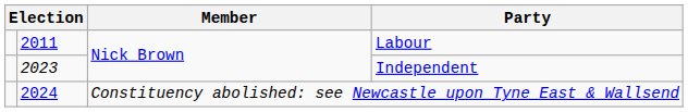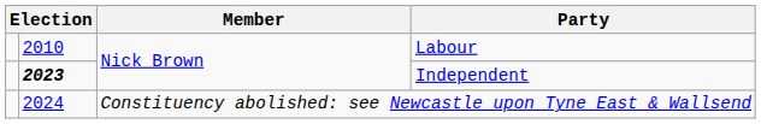Labour | column 2: 2011 -> 2010
Independent | column 2: normal -> bold
